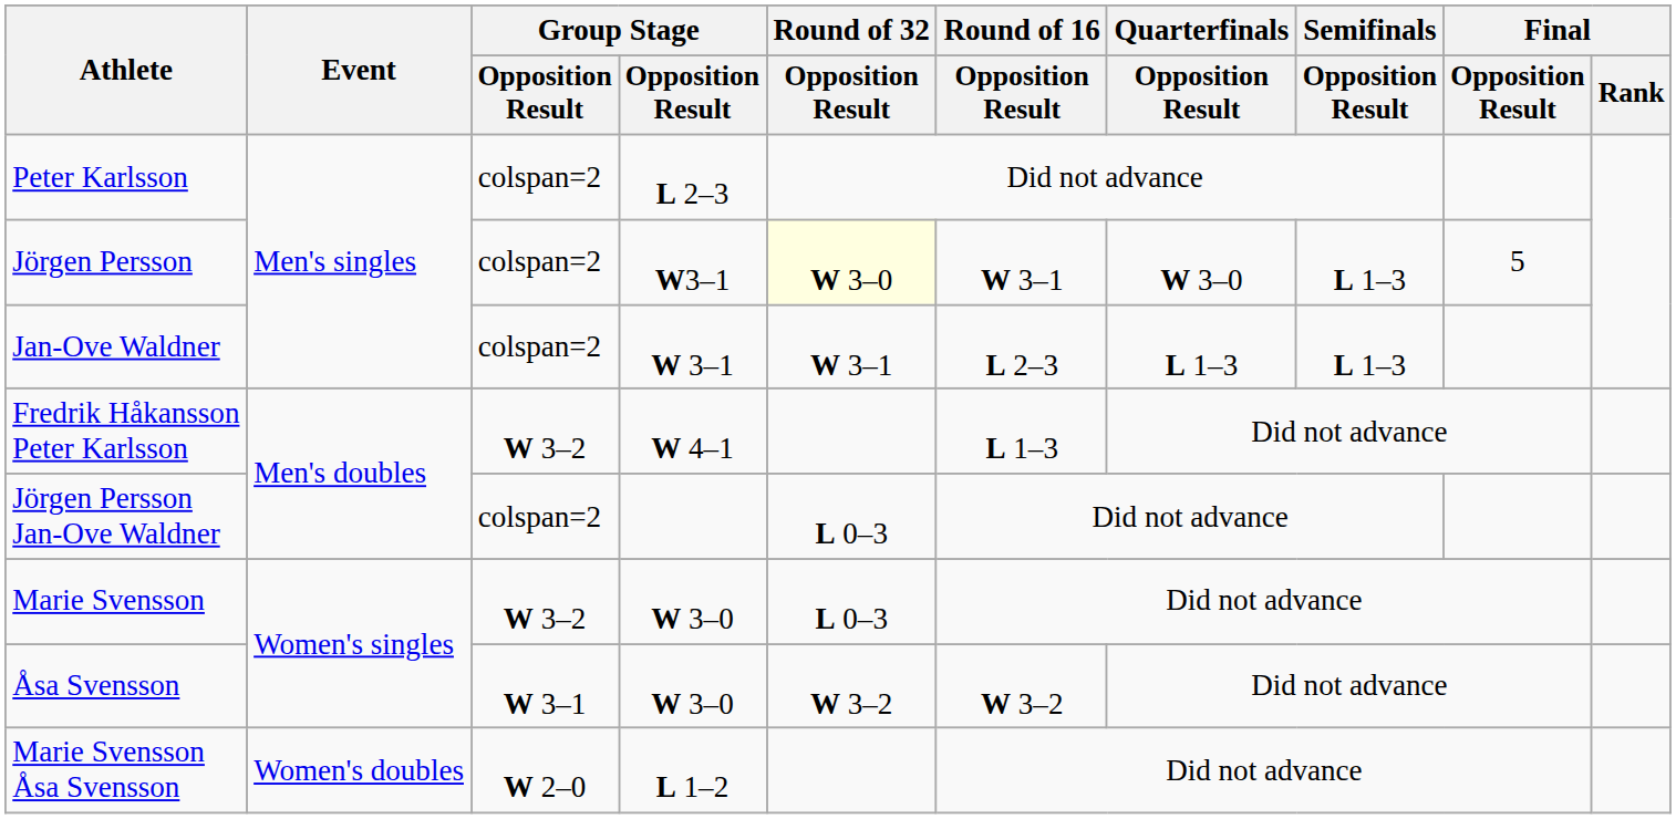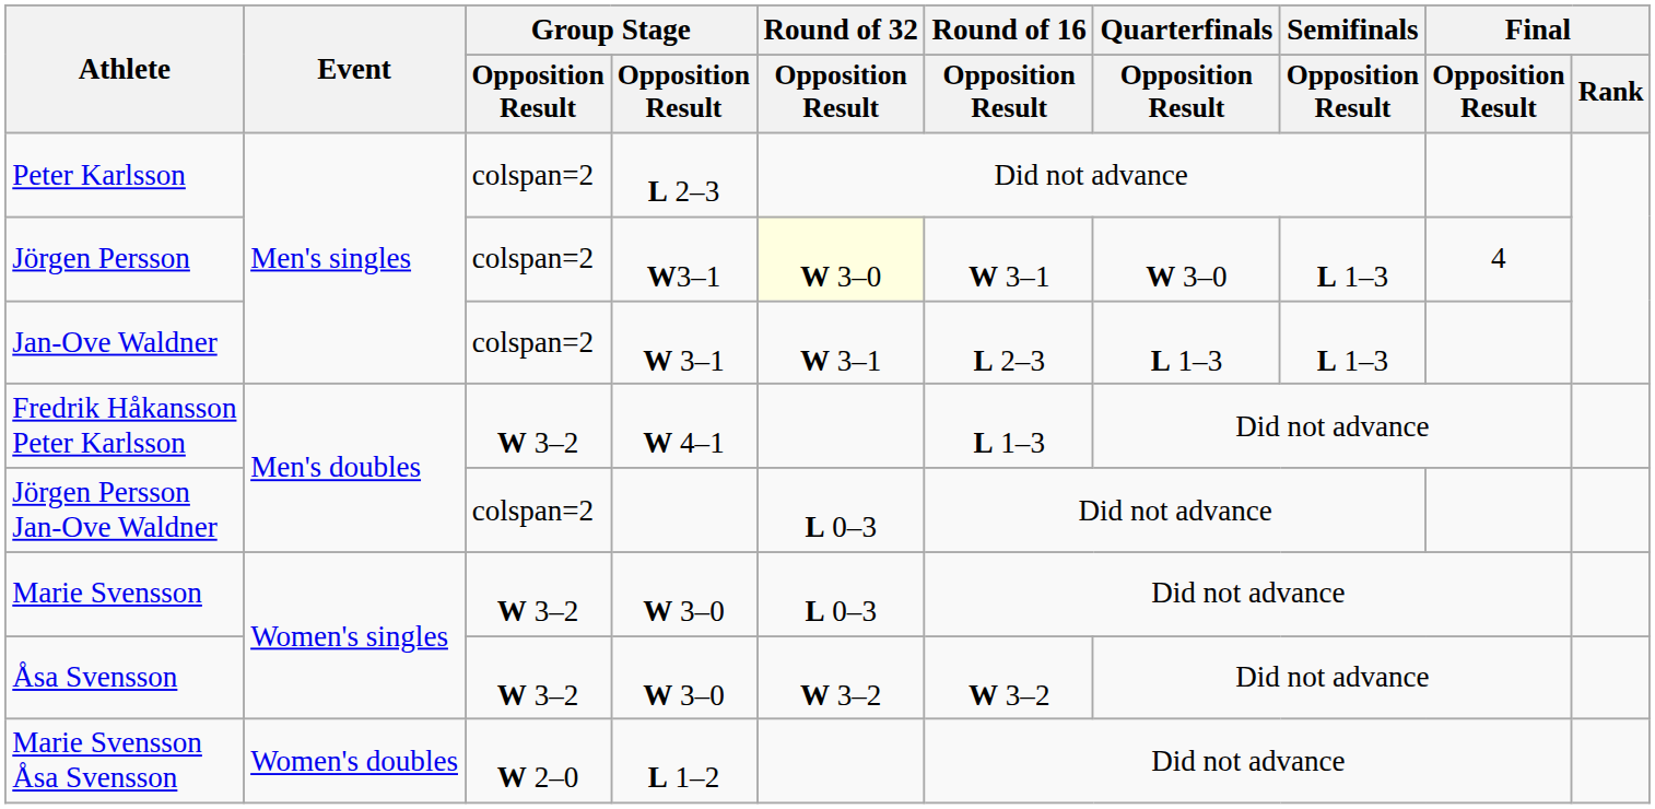Jörgen Persson | Final / Opposition Result: 5 -> 4
Åsa Svensson | column 3: W 3–1 -> W 3–2
